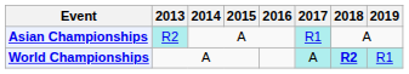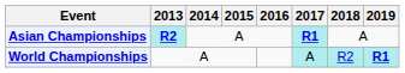Asian Championships | 2013: normal -> bold
Asian Championships | 2017: normal -> bold
World Championships | 2018: bold -> normal
World Championships | 2019: normal -> bold
